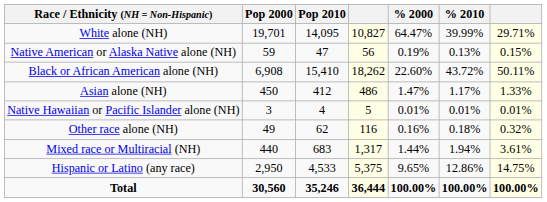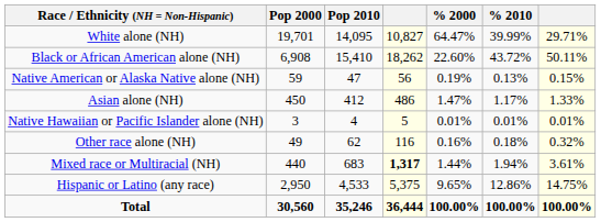rows swapped: Black or African American alone (NH) <-> Native American or Alaska Native alone (NH)
Mixed race or Multiracial (NH) | column 4: normal -> bold
